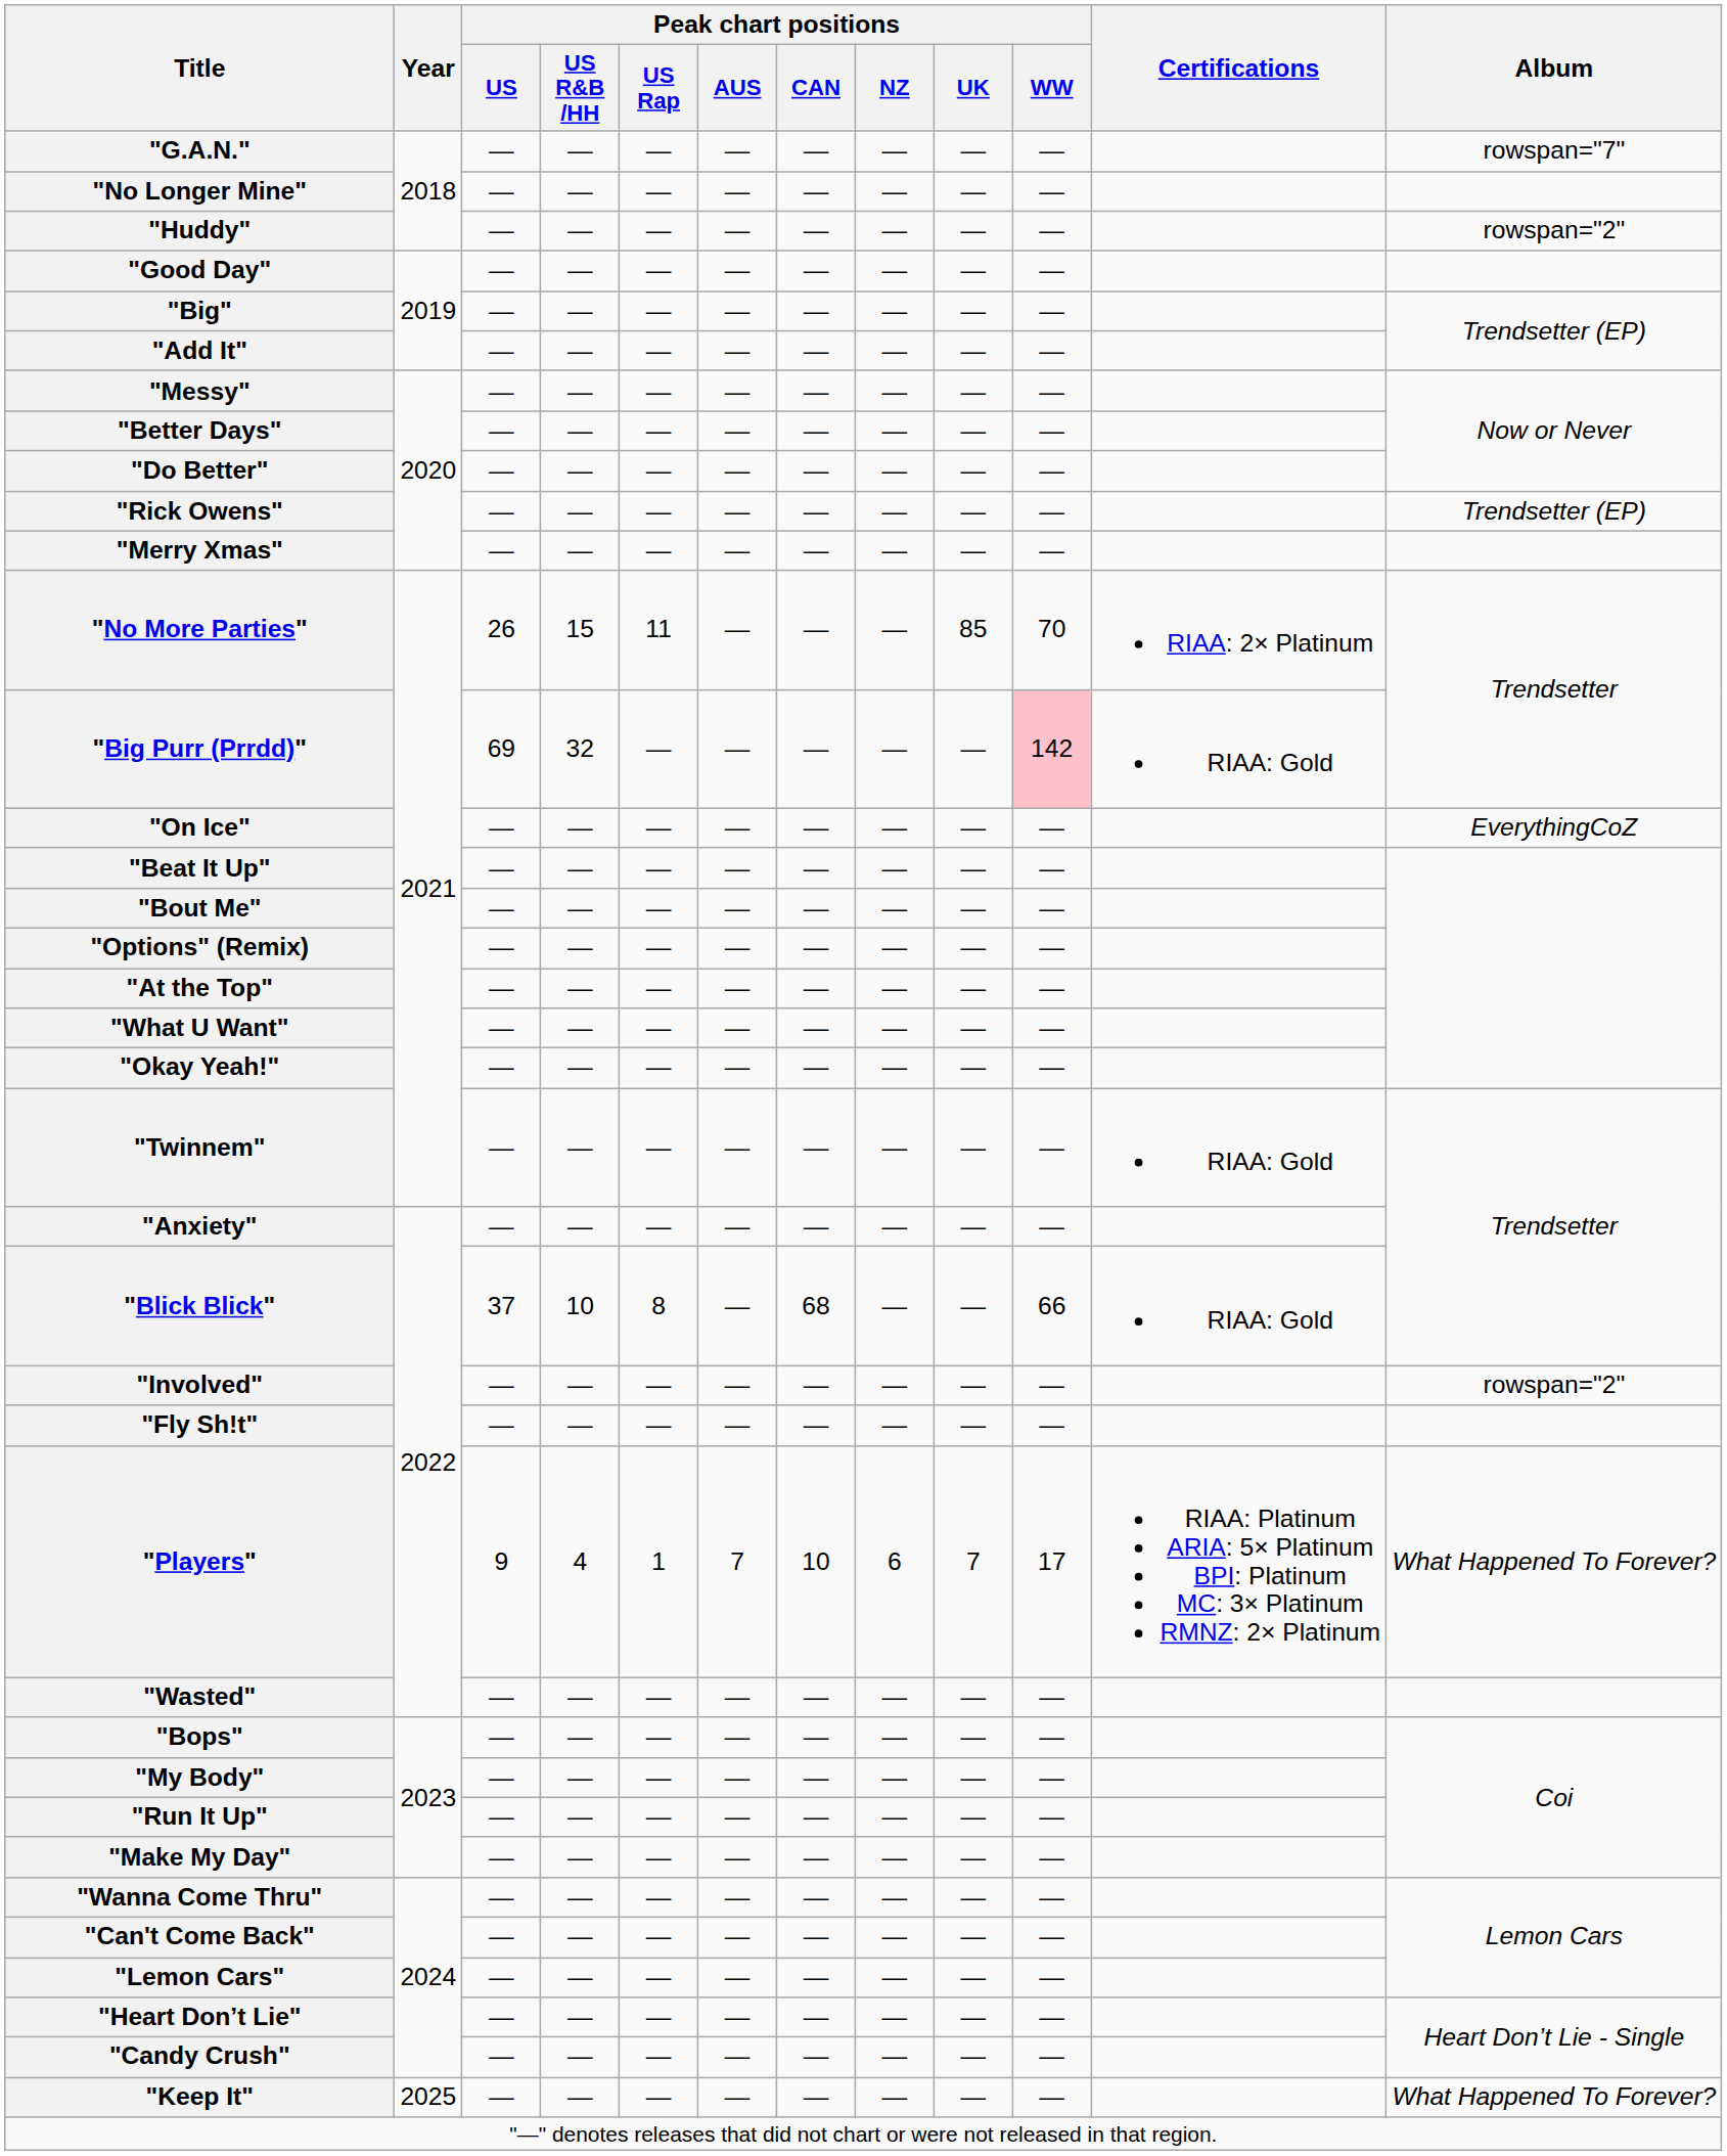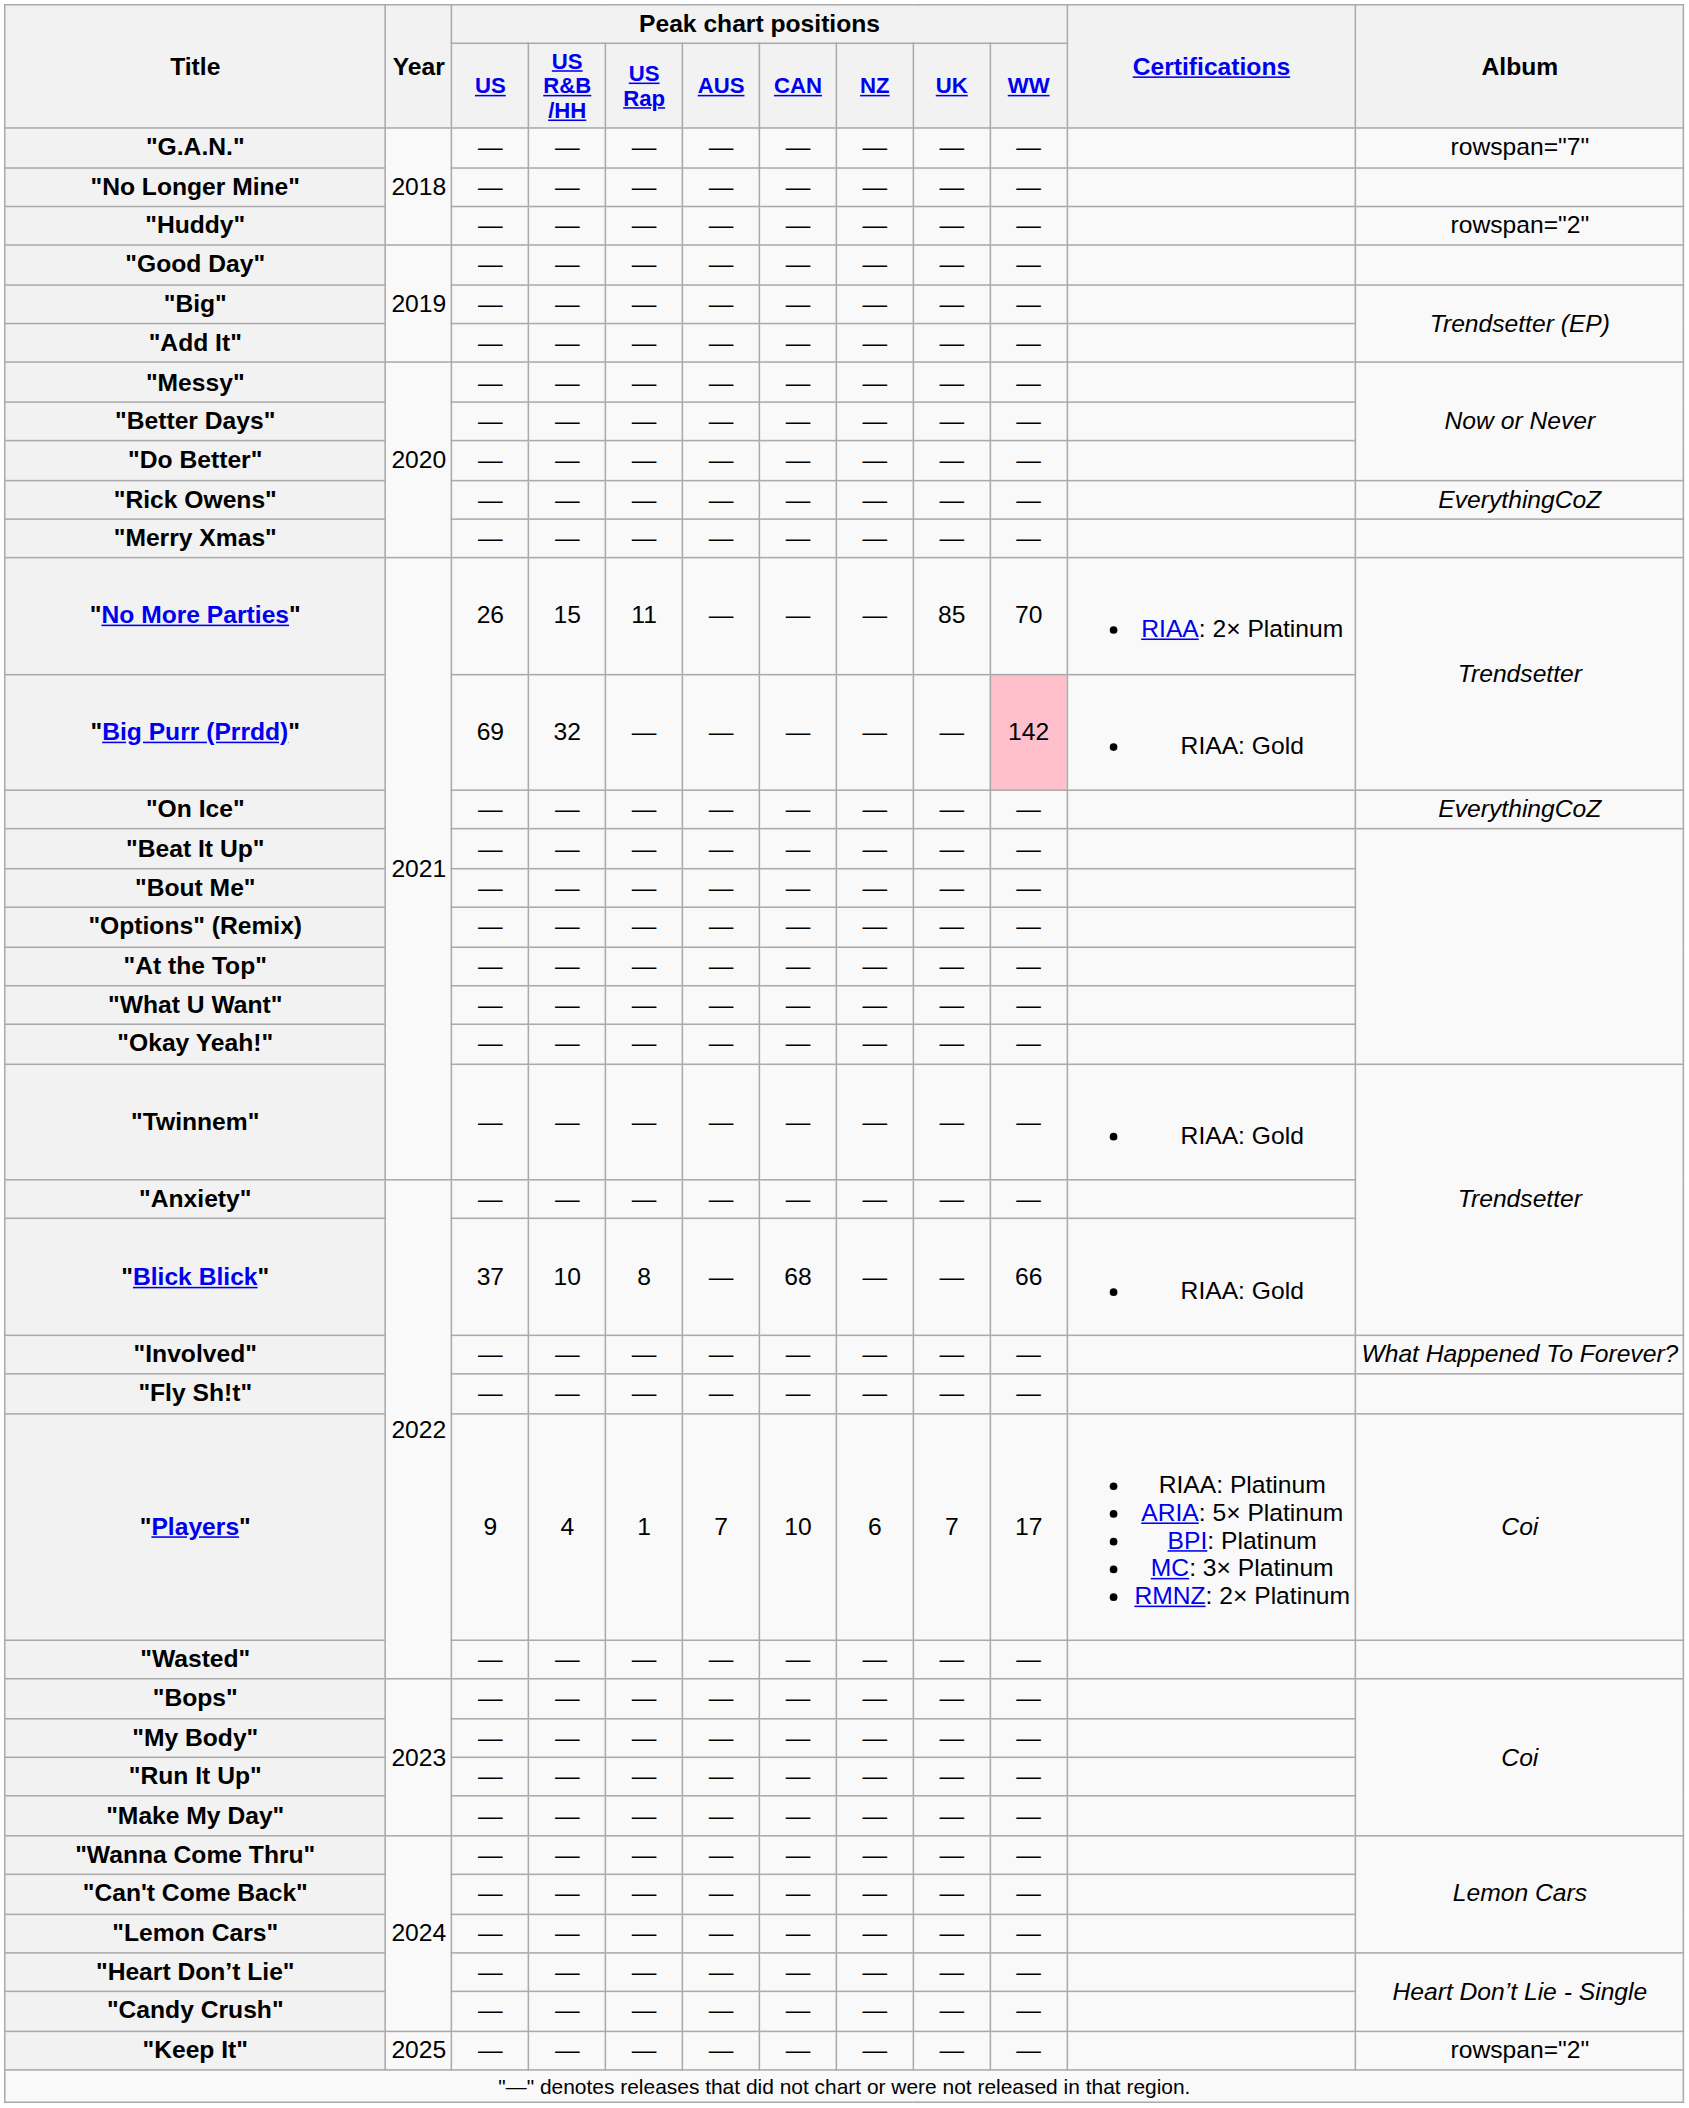"Rick Owens" | Album: Trendsetter (EP) -> EverythingCoZ
"Involved" | Album: rowspan="2" -> What Happened To Forever?
"Players" | Album: What Happened To Forever? -> Coi
"Keep It" | Album: What Happened To Forever? -> rowspan="2"
